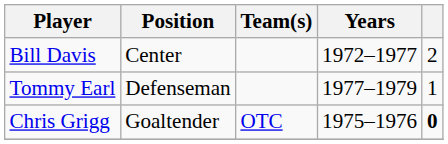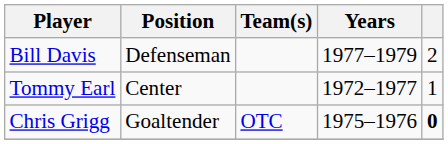Bill Davis | Position: Center -> Defenseman
Bill Davis | Years: 1972–1977 -> 1977–1979
Tommy Earl | Position: Defenseman -> Center
Tommy Earl | Years: 1977–1979 -> 1972–1977
